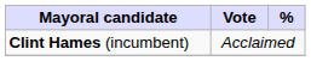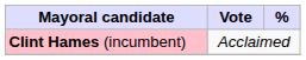Clint Hames (incumbent) | Mayoral candidate: no background -> pink background
